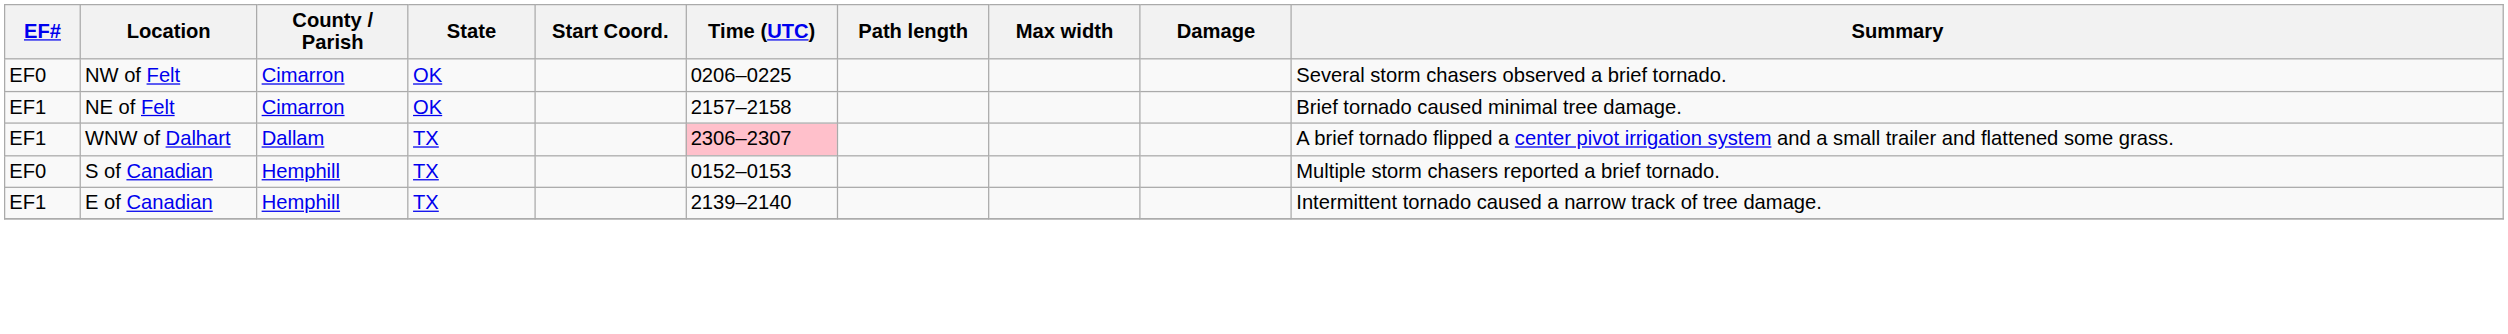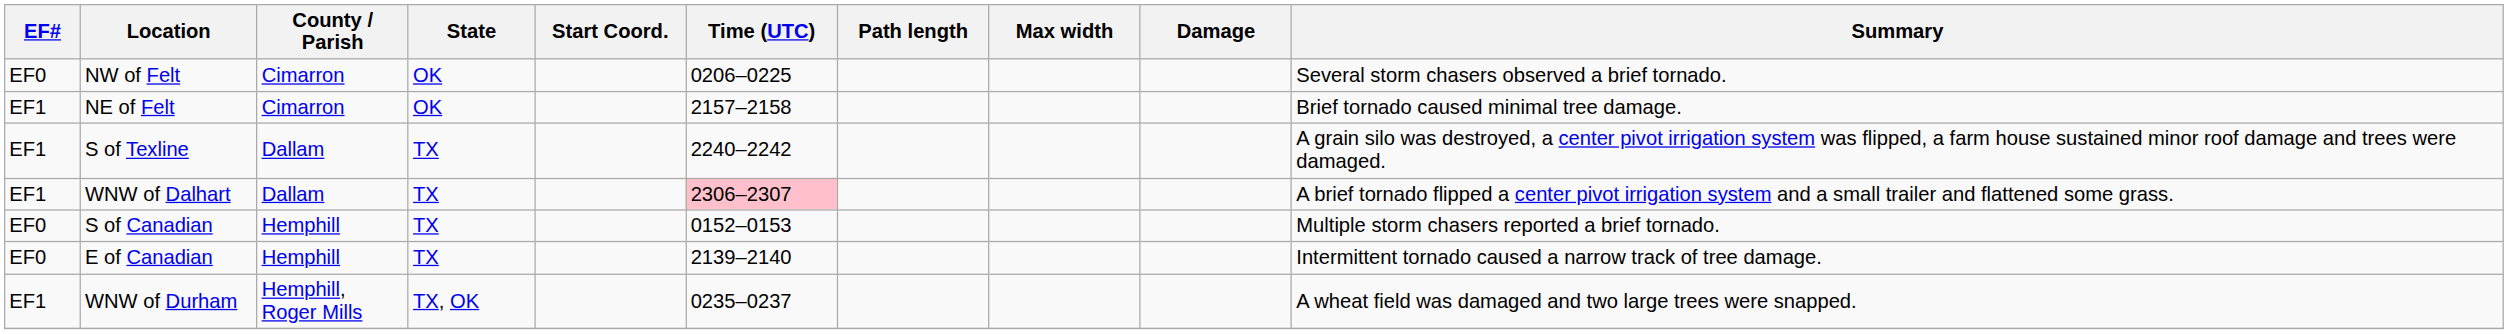+ row: EF1 | S of Texline | Dallam | TX | 2240–2242 | A grain silo was destroyed, a center pivot irrigation system was flipped, a farm house sustained minor roof damage and trees were damaged.
E of Canadian | EF#: EF1 -> EF0
+ row: EF1 | WNW of Durham | Hemphill, Roger Mills | TX, OK | 0235–0237 | A wheat field was damaged and two large trees were snapped.
